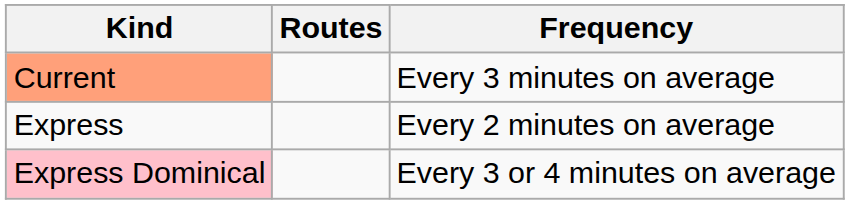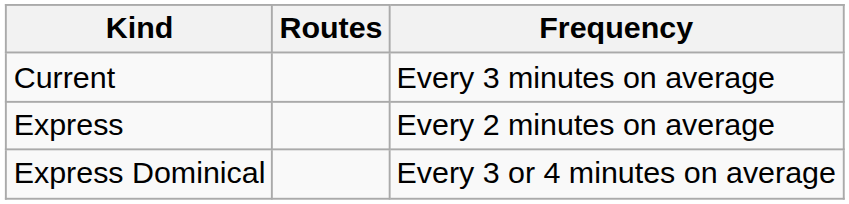row 2 | Kind: lightsalmon background -> no background
row 4 | Kind: pink background -> no background
